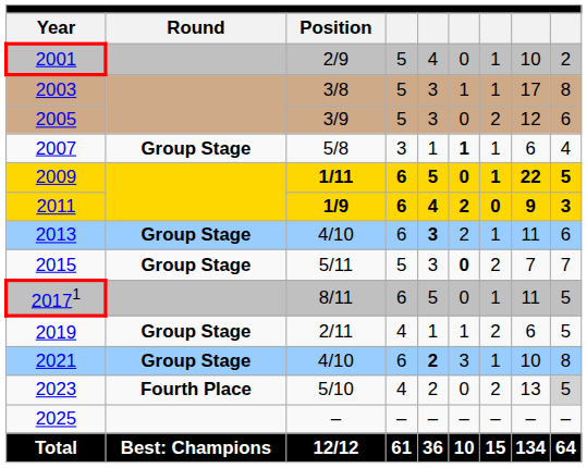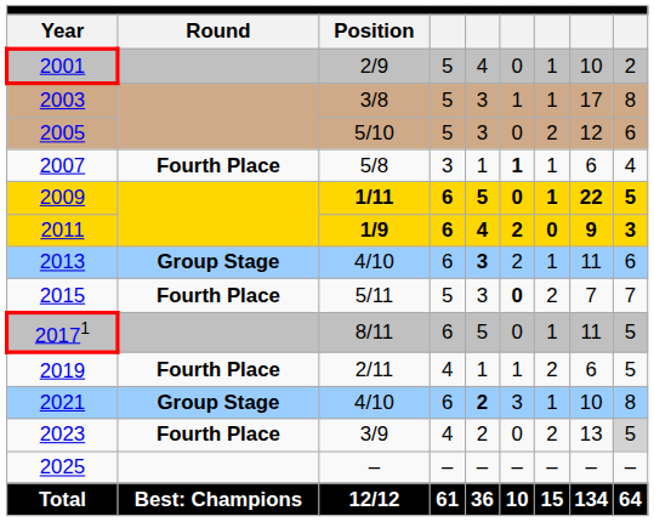2005 | Position: 3/9 -> 5/10
2007 | Round: Group Stage -> Fourth Place
2015 | Round: Group Stage -> Fourth Place
2019 | Round: Group Stage -> Fourth Place
2023 | Position: 5/10 -> 3/9
